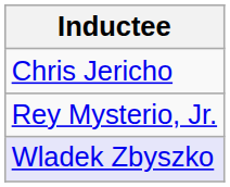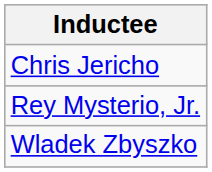row 4 | column 1: lavender background -> no background
